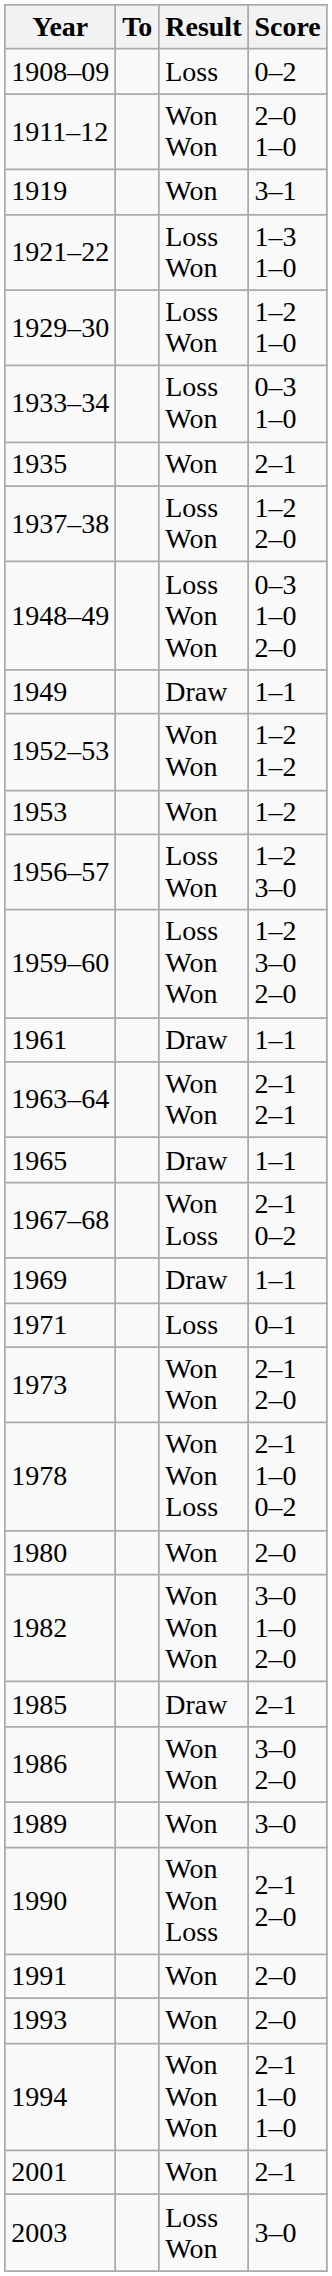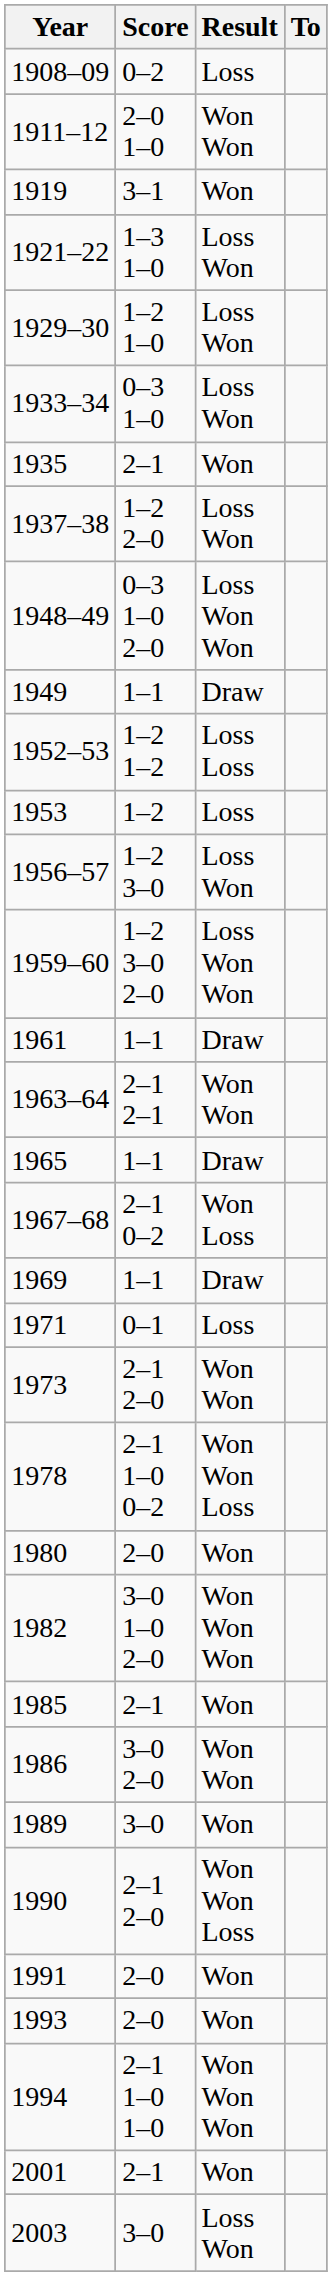columns swapped: To <-> Score
1952–53 | Result: Won Won -> Loss Loss
1953 | Result: Won -> Loss
1985 | Result: Draw -> Won
